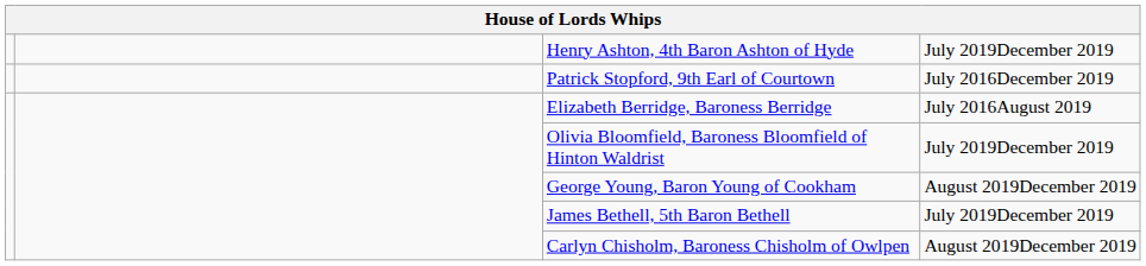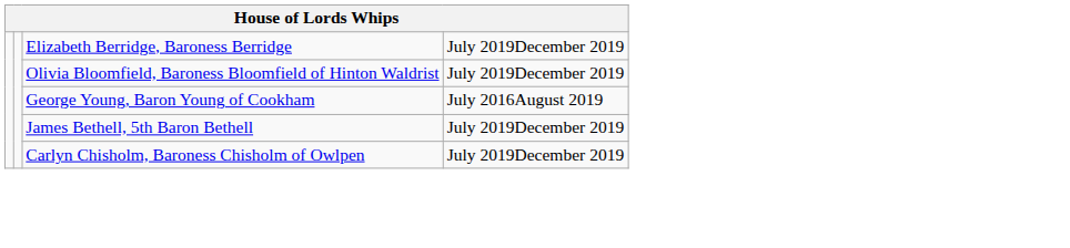- row: Henry Ashton, 4th Baron Ashton of Hyde | July 2019December 2019
- row: Patrick Stopford, 9th Earl of Courtown | July 2016December 2019
Elizabeth Berridge, Baroness Berridge | column 4: July 2016August 2019 -> July 2019December 2019
George Young, Baron Young of Cookham | column 4: August 2019December 2019 -> July 2016August 2019
Carlyn Chisholm, Baroness Chisholm of Owlpen | column 4: August 2019December 2019 -> July 2019December 2019
